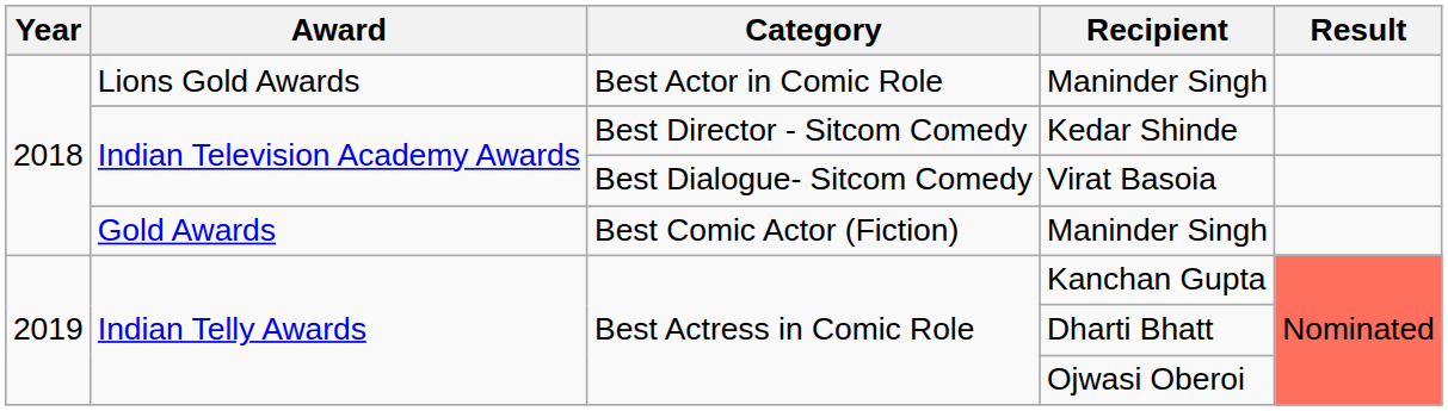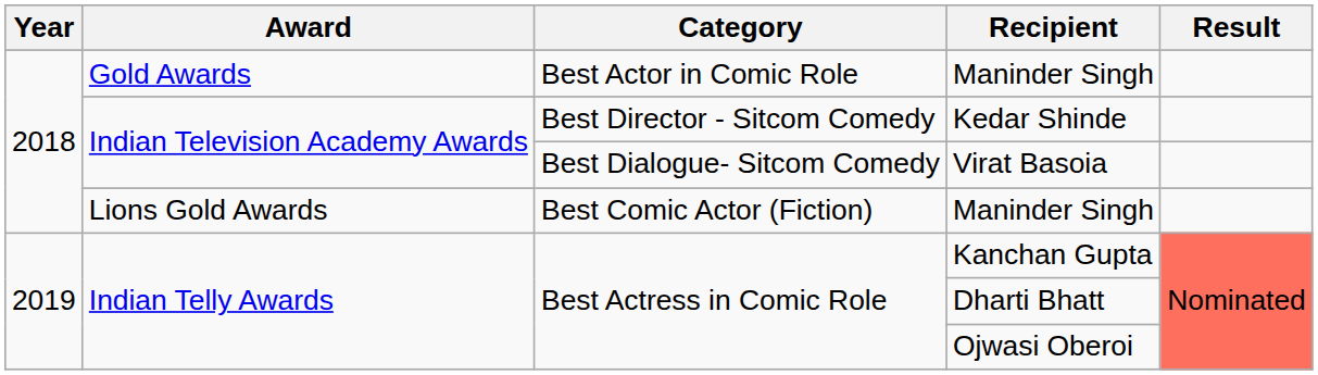Best Actor in Comic Role / Maninder Singh | Award: Lions Gold Awards -> Gold Awards
Best Comic Actor (Fiction) / Maninder Singh | Award: Gold Awards -> Lions Gold Awards
